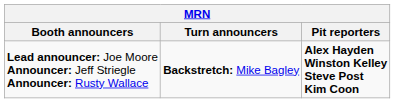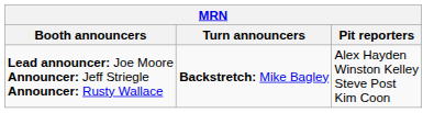row 3 | Pit reporters: bold -> normal
